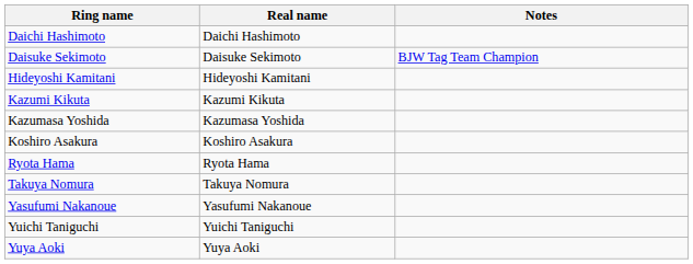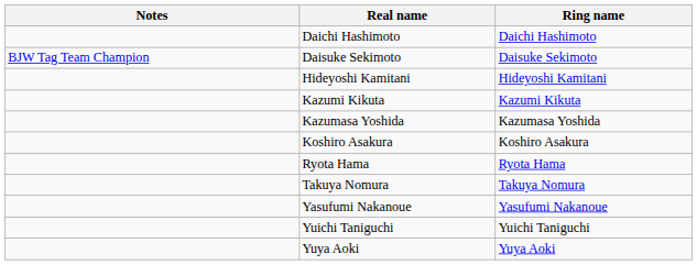columns swapped: Ring name <-> Notes
